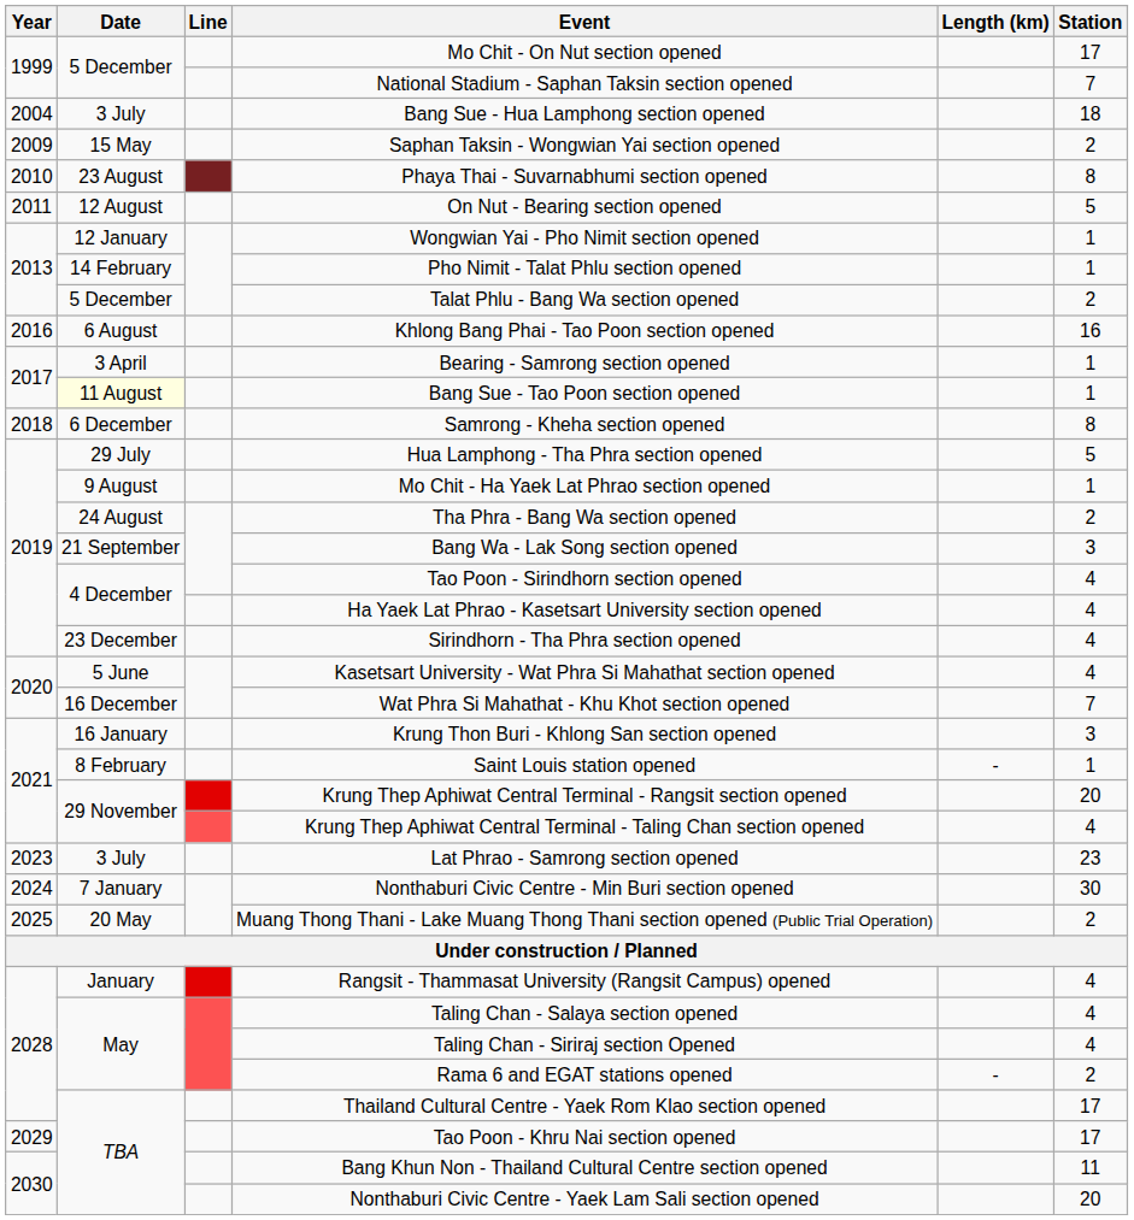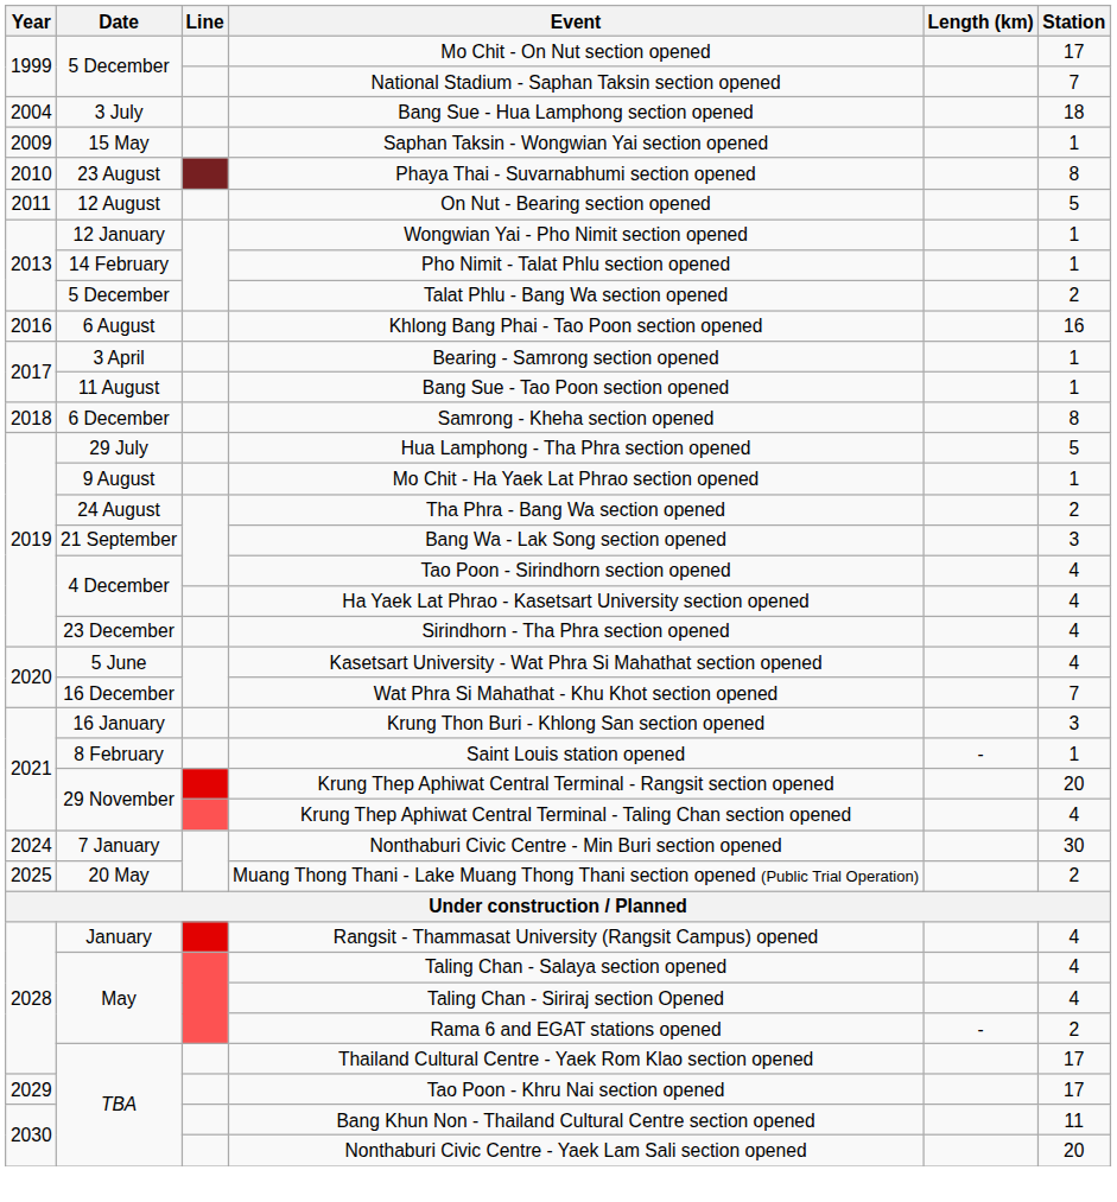Saphan Taksin - Wongwian Yai section opened | Station: 2 -> 1
Bang Sue - Tao Poon section opened | Date: lightyellow background -> no background
- row: 2023 | 3 July | Lat Phrao - Samrong section opened | 23
